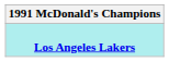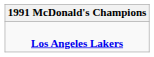row 2 | column 1: paleturquoise background -> no background
